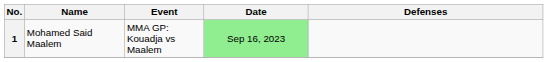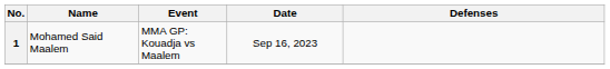1 | Date: lightgreen background -> no background
